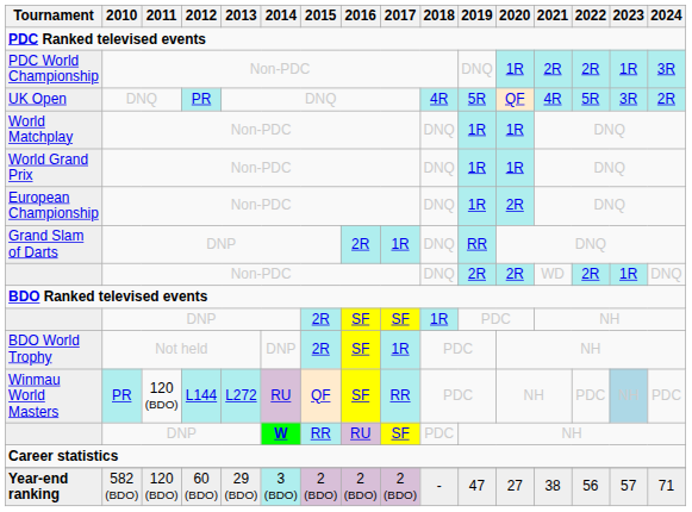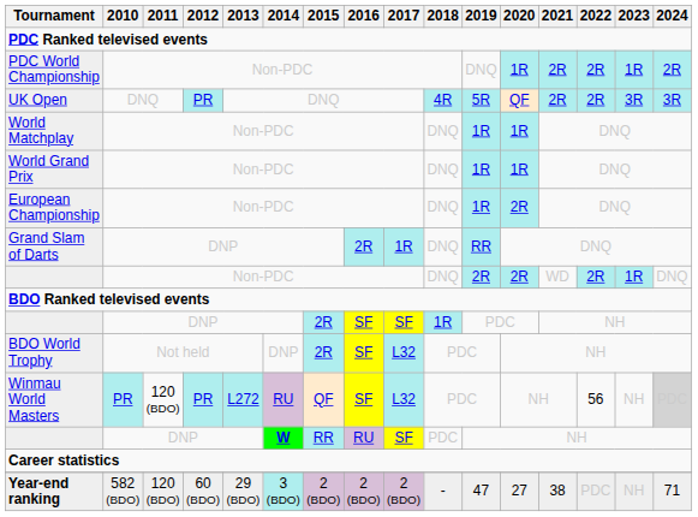PDC World Championship | 2024: 3R -> 2R
UK Open | 2021: 4R -> 2R
UK Open | 2022: 5R -> 2R
UK Open | 2024: 2R -> 3R
BDO World Trophy | 2017: 1R -> L32
Winmau World Masters | 2012: L144 -> PR
Winmau World Masters | 2017: RR -> L32
Winmau World Masters | 2022: PDC -> 56
Winmau World Masters | 2023: lightblue background -> no background
Winmau World Masters | 2024: no background -> lightgrey background
Year-end ranking | 2022: 56 -> PDC
Year-end ranking | 2023: 57 -> NH
